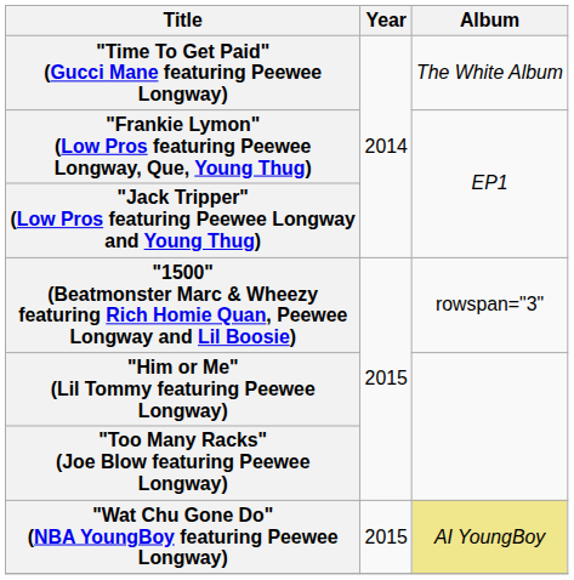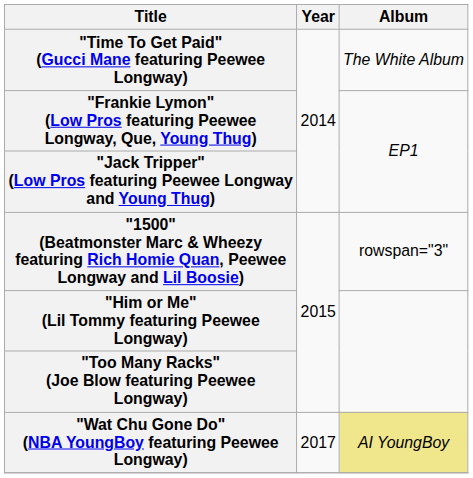"Wat Chu Gone Do" (NBA YoungBoy featuring Peewee Longway) | Year: 2015 -> 2017
